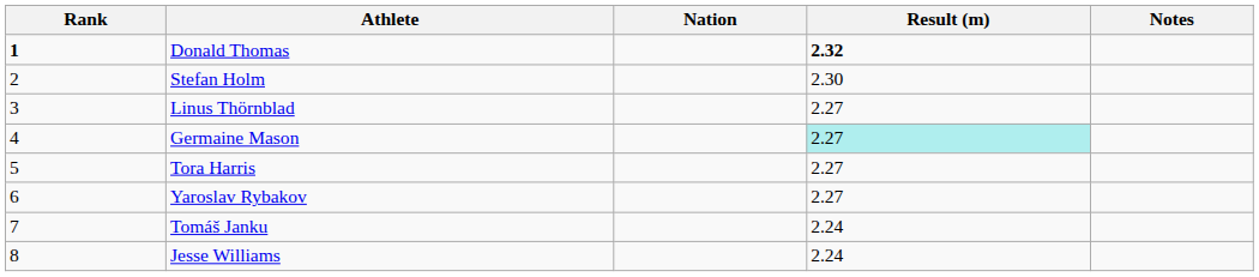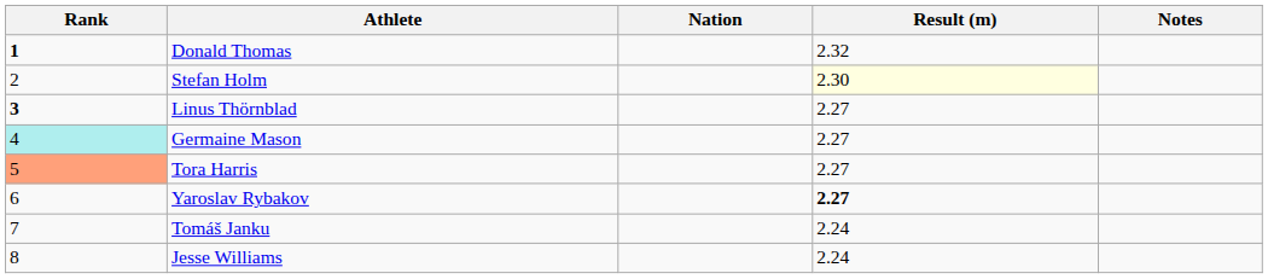Donald Thomas | Result (m): bold -> normal
Stefan Holm | Result (m): no background -> lightyellow background
Linus Thörnblad | Rank: normal -> bold
Germaine Mason | Rank: no background -> paleturquoise background
Germaine Mason | Result (m): paleturquoise background -> no background
Tora Harris | Rank: no background -> lightsalmon background
Yaroslav Rybakov | Result (m): normal -> bold
